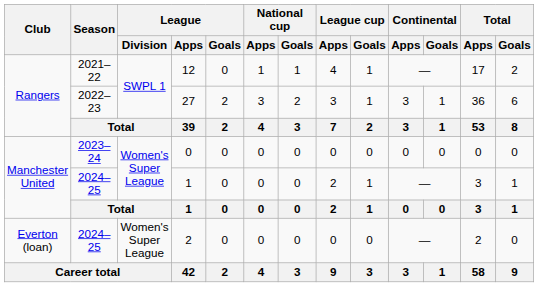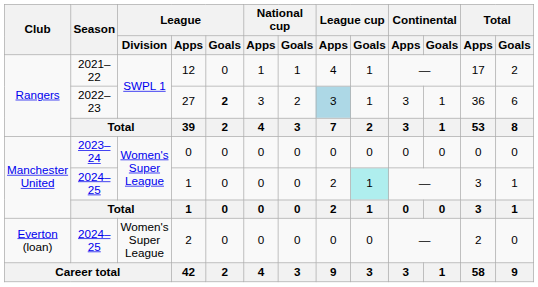27 | League / Goals: normal -> bold
27 | League cup / Apps: no background -> lightblue background
2024–25 / 1 | League cup / Goals: no background -> paleturquoise background
